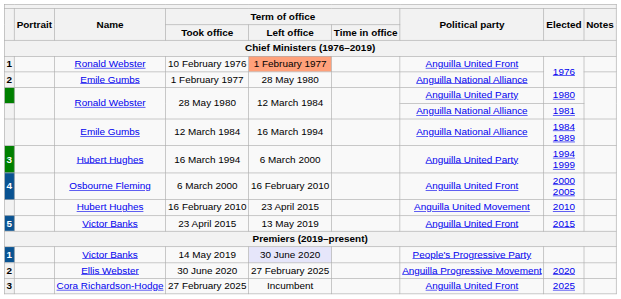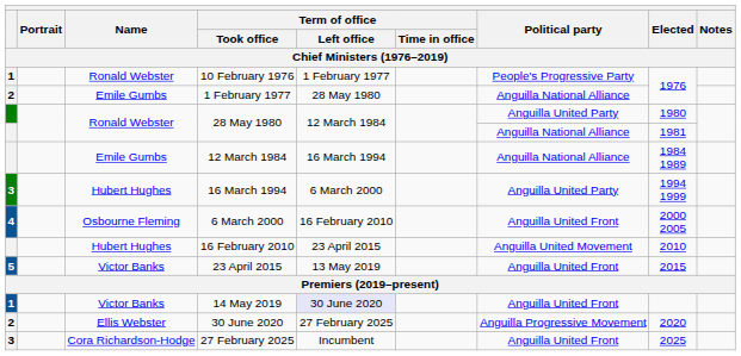10 February 1976 | Term of office / Left office: lightsalmon background -> no background
10 February 1976 | Political party: Anguilla United Front -> People's Progressive Party
14 May 2019 | Political party: People's Progressive Party -> Anguilla United Front
